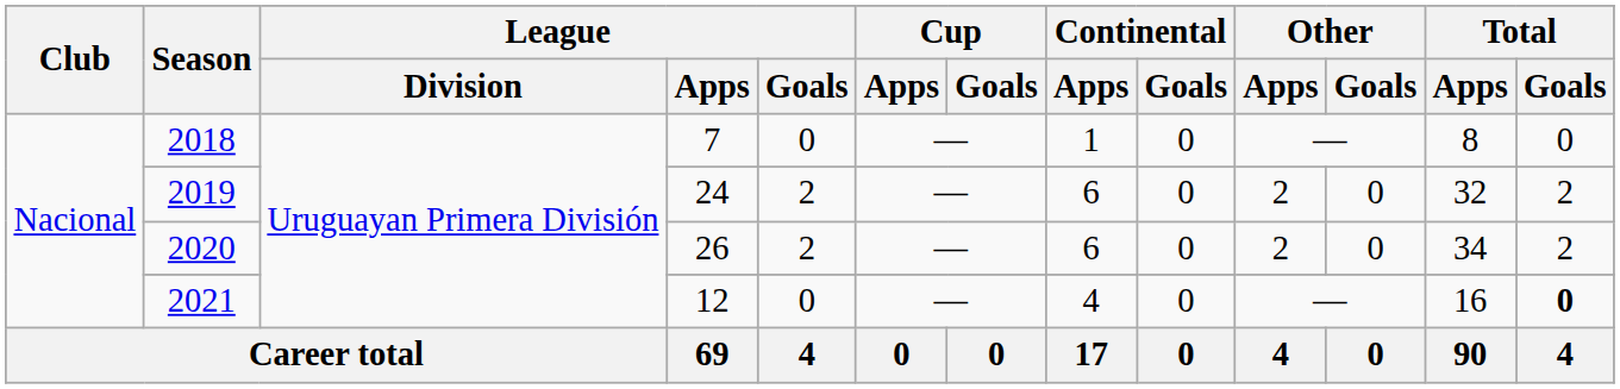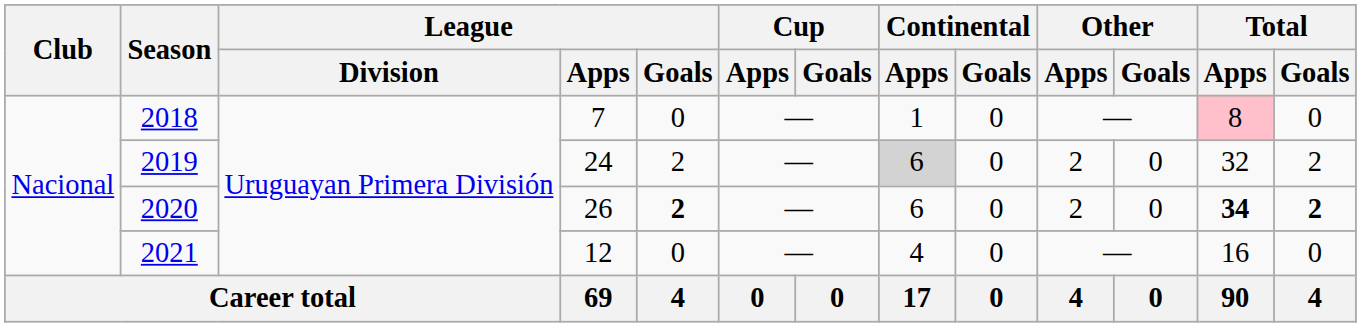2018 | Total / Apps: no background -> pink background
2019 | Continental / Apps: no background -> lightgrey background
2020 | League / Goals: normal -> bold
2020 | Total / Apps: normal -> bold
2020 | Total / Goals: normal -> bold
2021 | Total / Goals: bold -> normal
